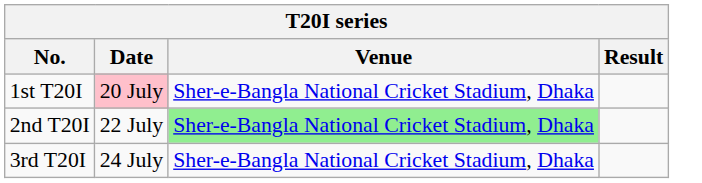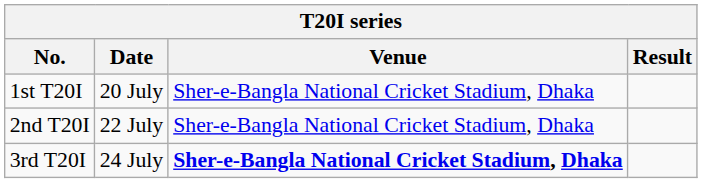1st T20I | Date: pink background -> no background
2nd T20I | Venue: lightgreen background -> no background
3rd T20I | Venue: normal -> bold
